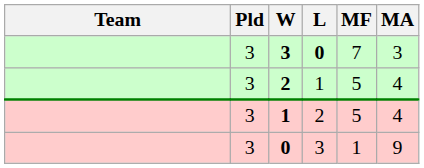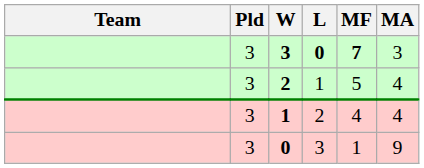row 2 | MF: normal -> bold
row 4 | MF: 5 -> 4
